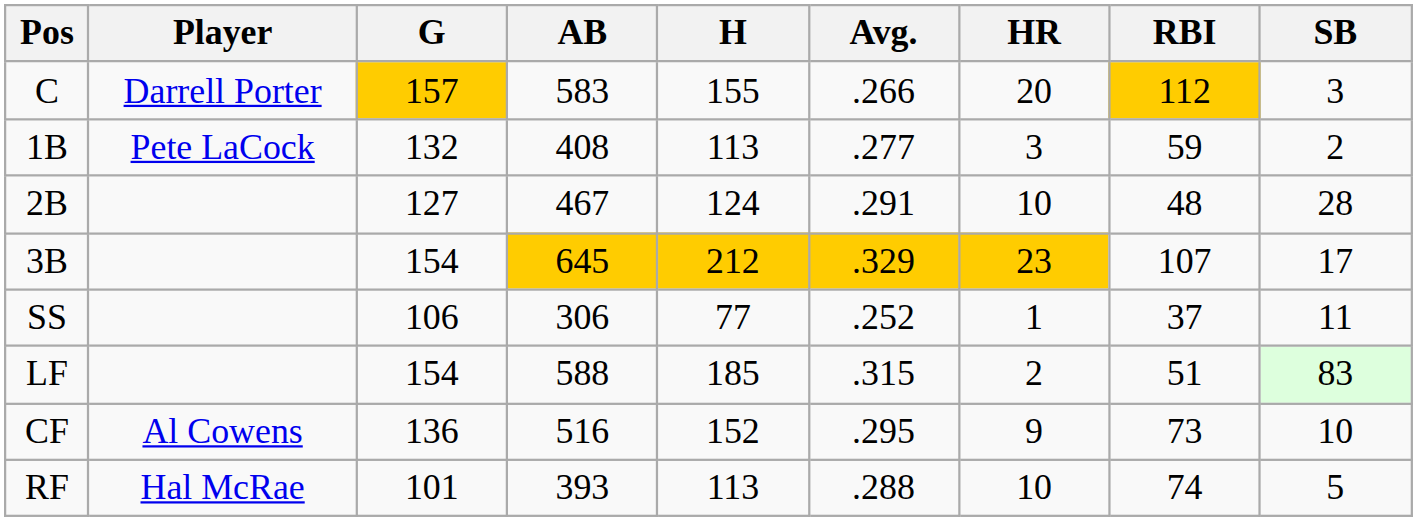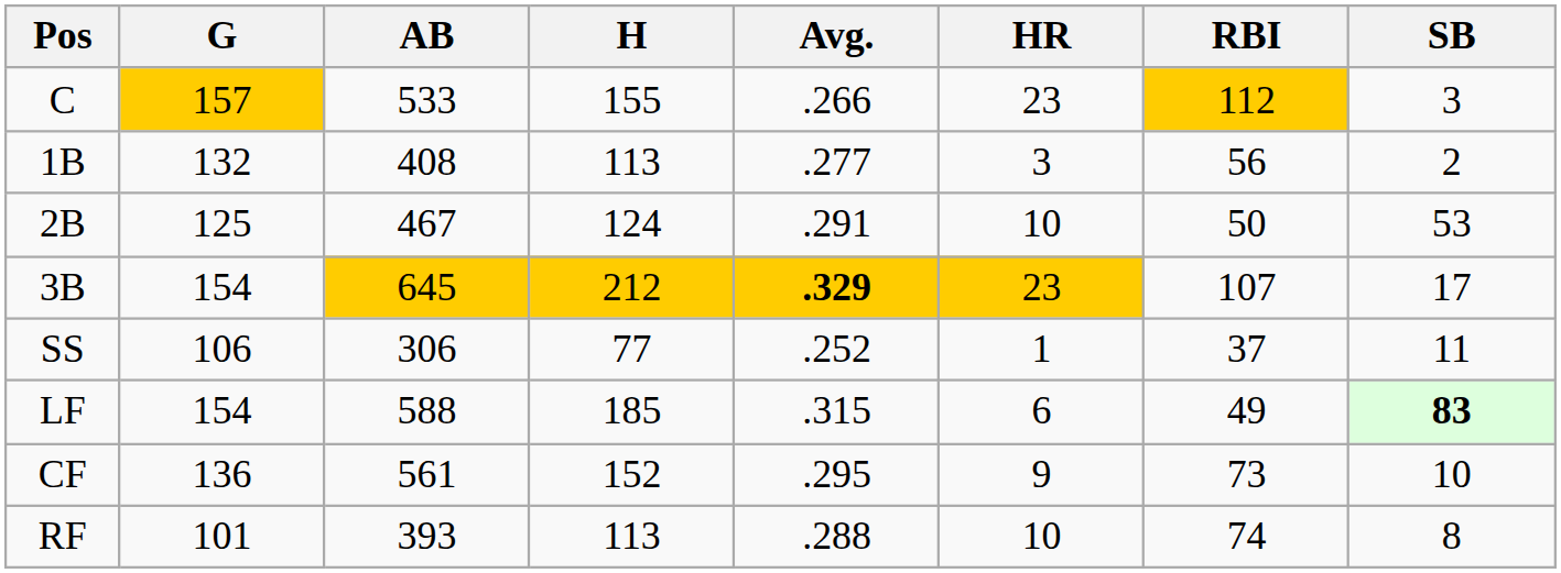- column: Player | Darrell Porter | Pete LaCock | Al Cowens | Hal McRae
C | AB: 583 -> 533
C | HR: 20 -> 23
1B | RBI: 59 -> 56
2B | G: 127 -> 125
2B | RBI: 48 -> 50
2B | SB: 28 -> 53
3B | Avg.: normal -> bold
LF | HR: 2 -> 6
LF | RBI: 51 -> 49
LF | SB: normal -> bold
CF | AB: 516 -> 561
RF | SB: 5 -> 8
